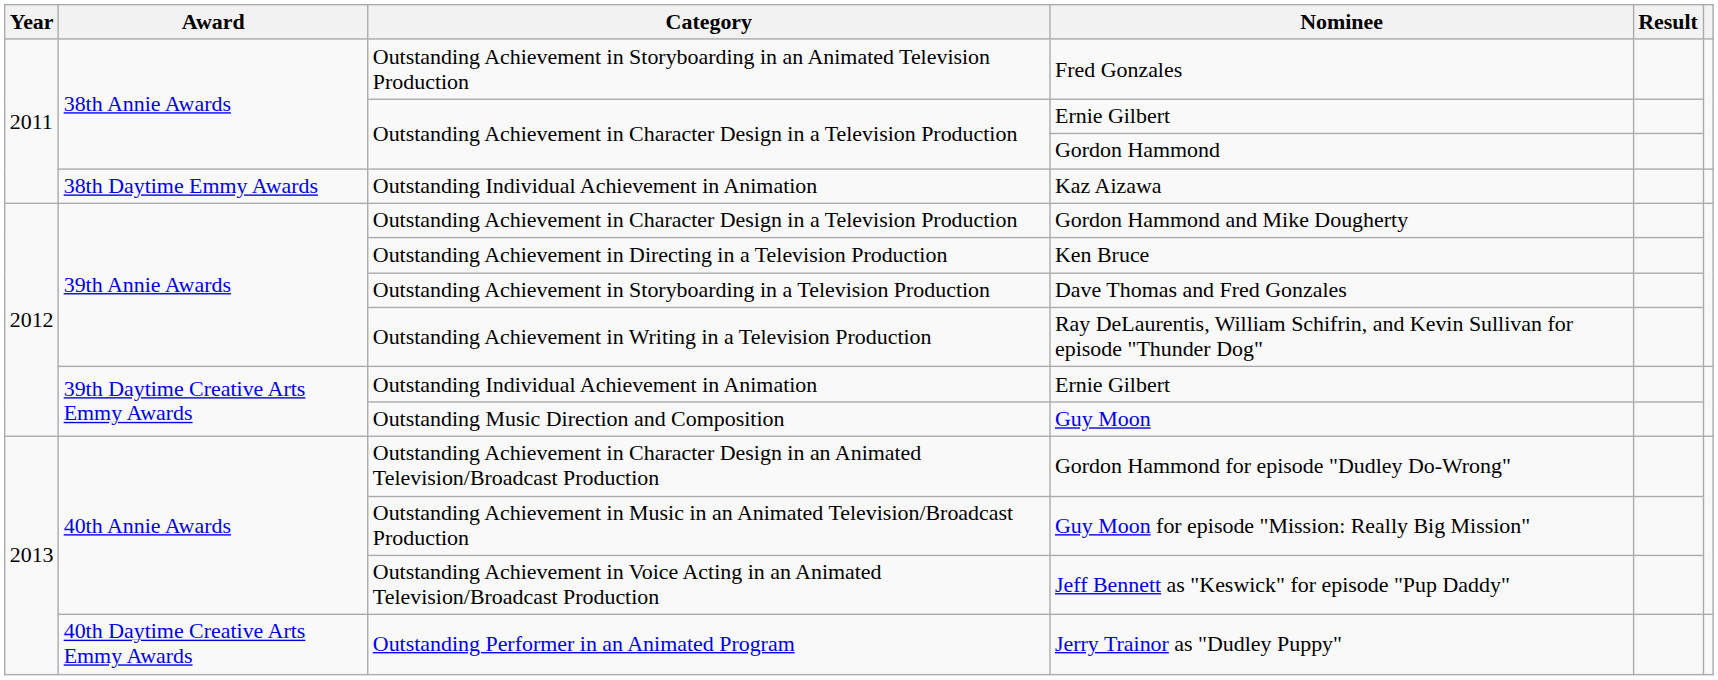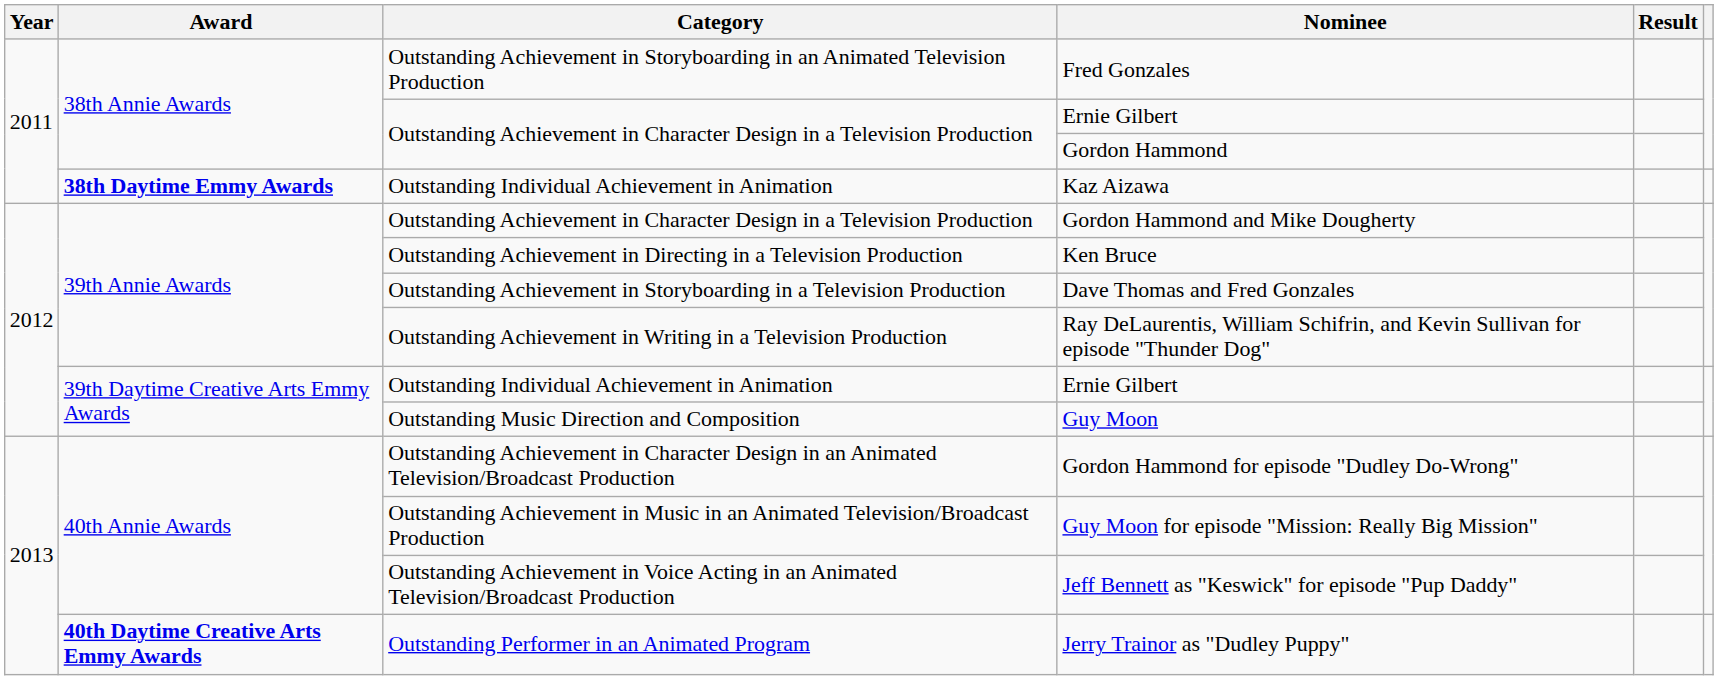Kaz Aizawa | Award: normal -> bold
Jerry Trainor as "Dudley Puppy" | Award: normal -> bold
